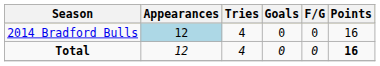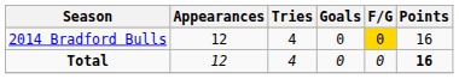2014 Bradford Bulls | Appearances: lightblue background -> no background
2014 Bradford Bulls | F/G: no background -> gold background
